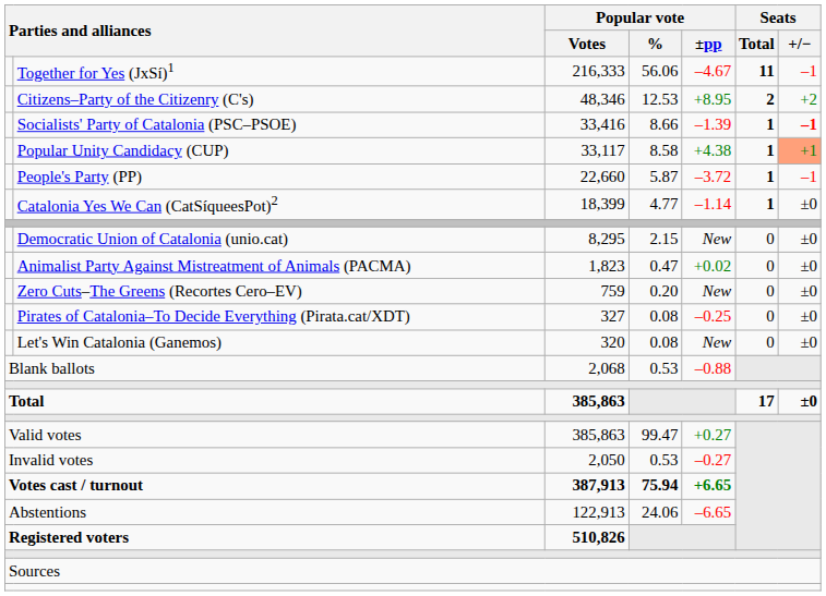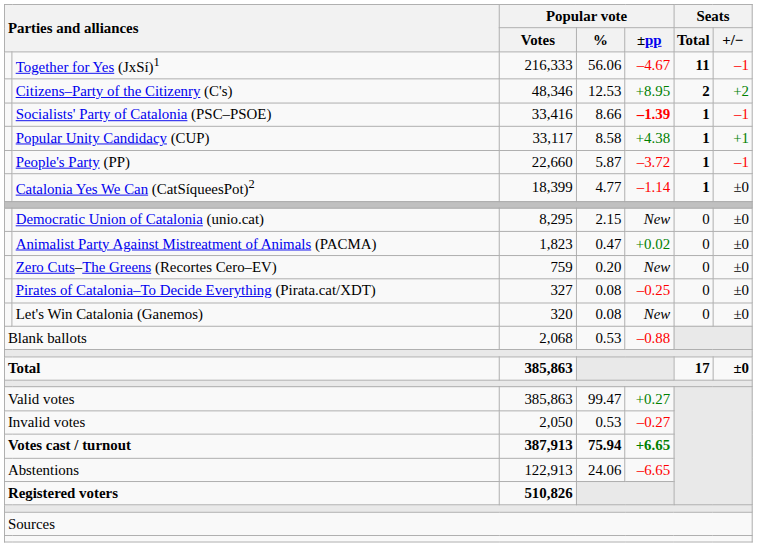Socialists' Party of Catalonia (PSC–PSOE) | Popular vote / ±pp: normal -> bold
Socialists' Party of Catalonia (PSC–PSOE) | Seats / +/−: bold -> normal
Popular Unity Candidacy (CUP) | Seats / +/−: lightsalmon background -> no background
